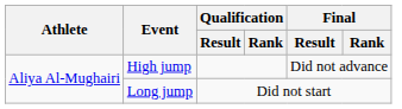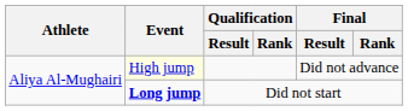High jump | Event: no background -> lightyellow background
Long jump | Event: normal -> bold
